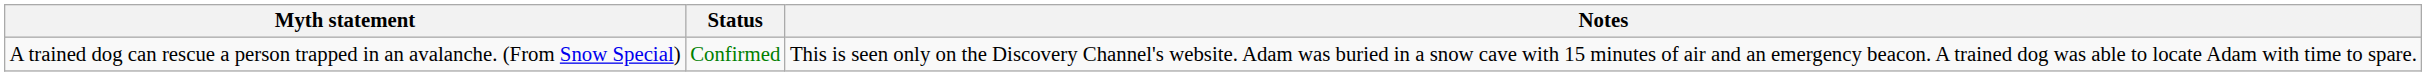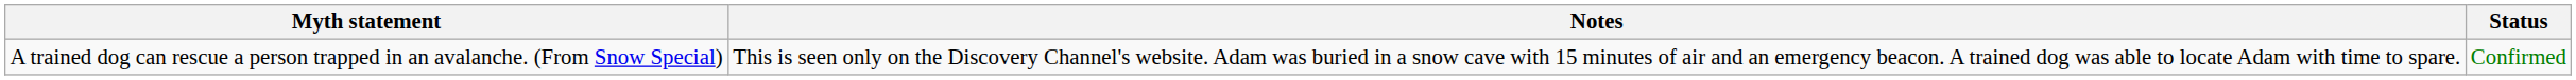columns swapped: Status <-> Notes
